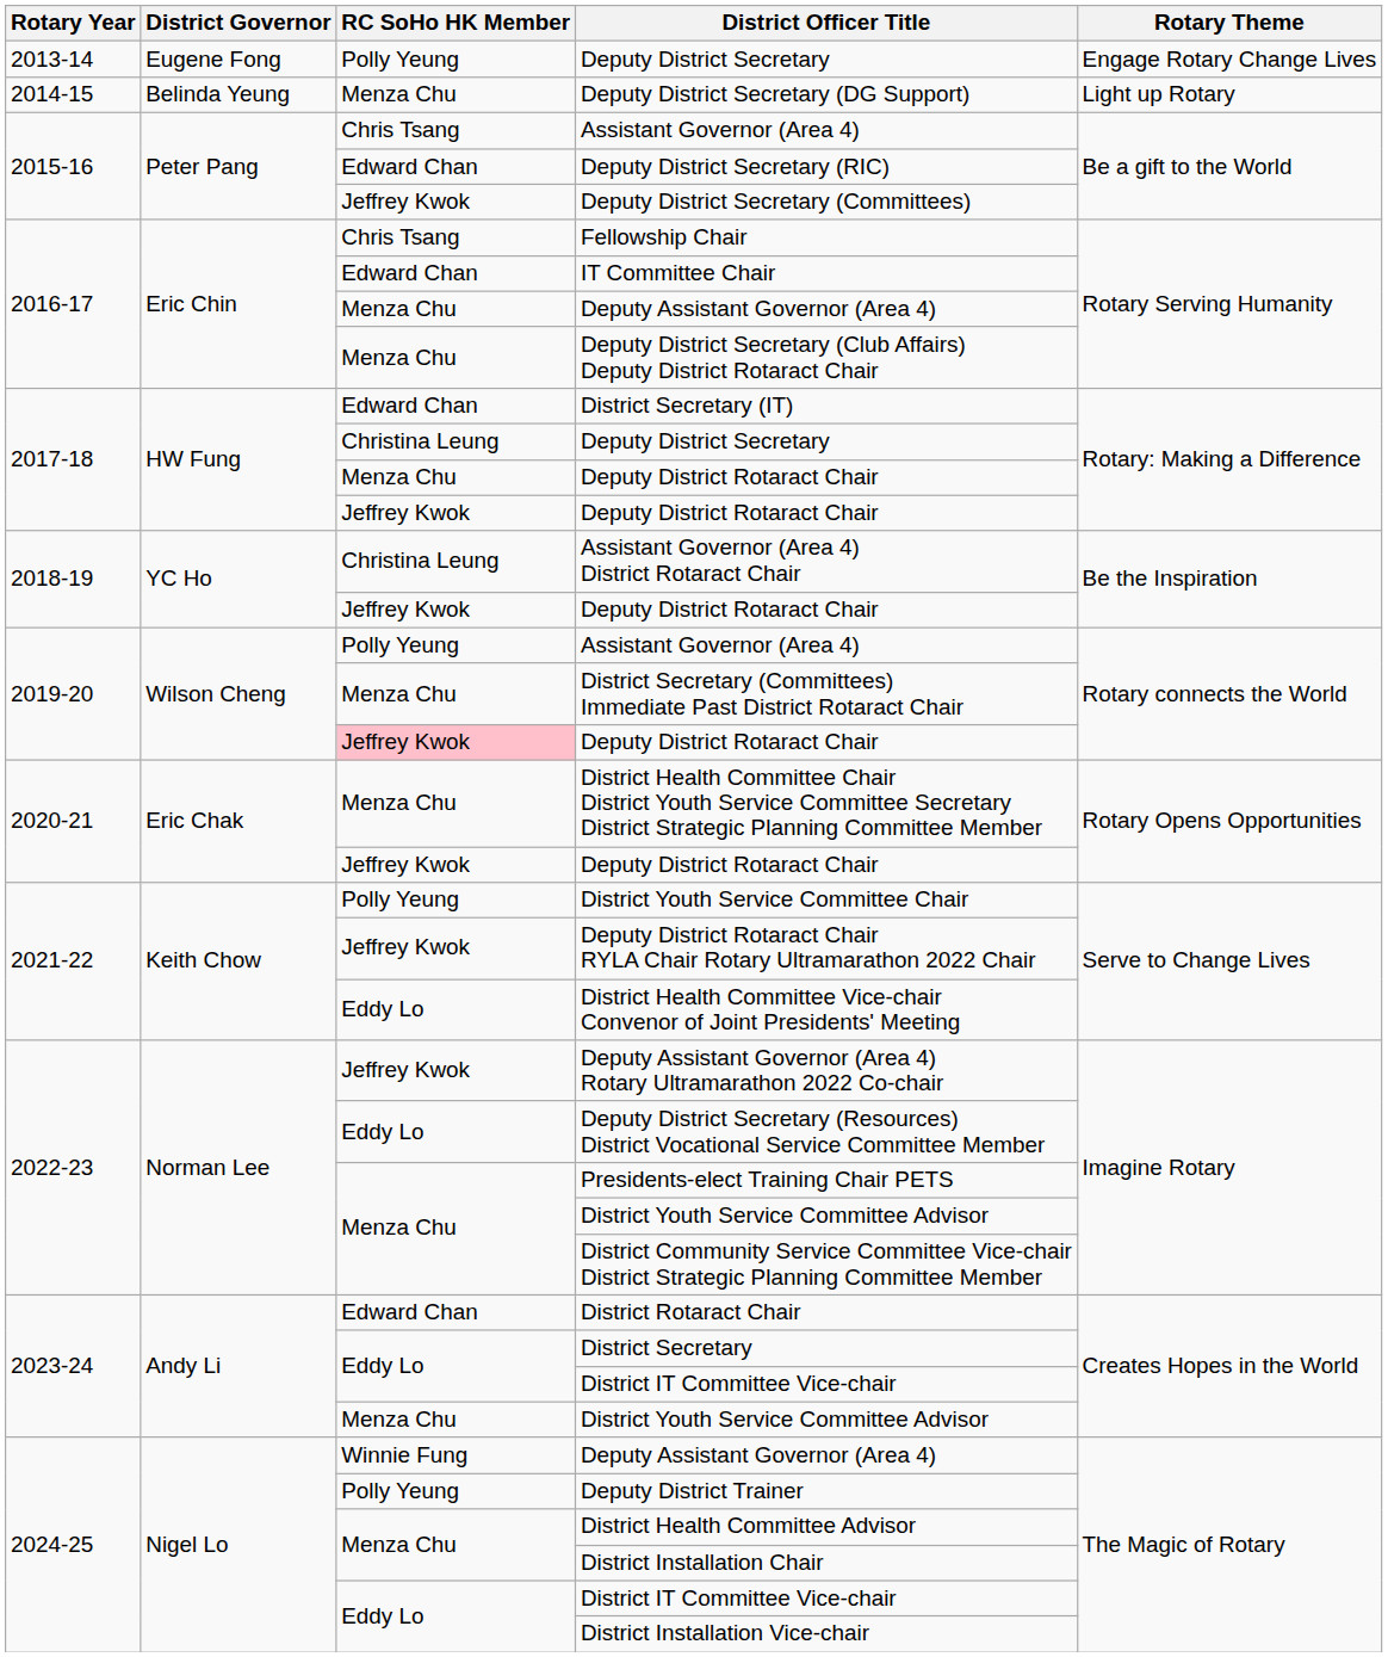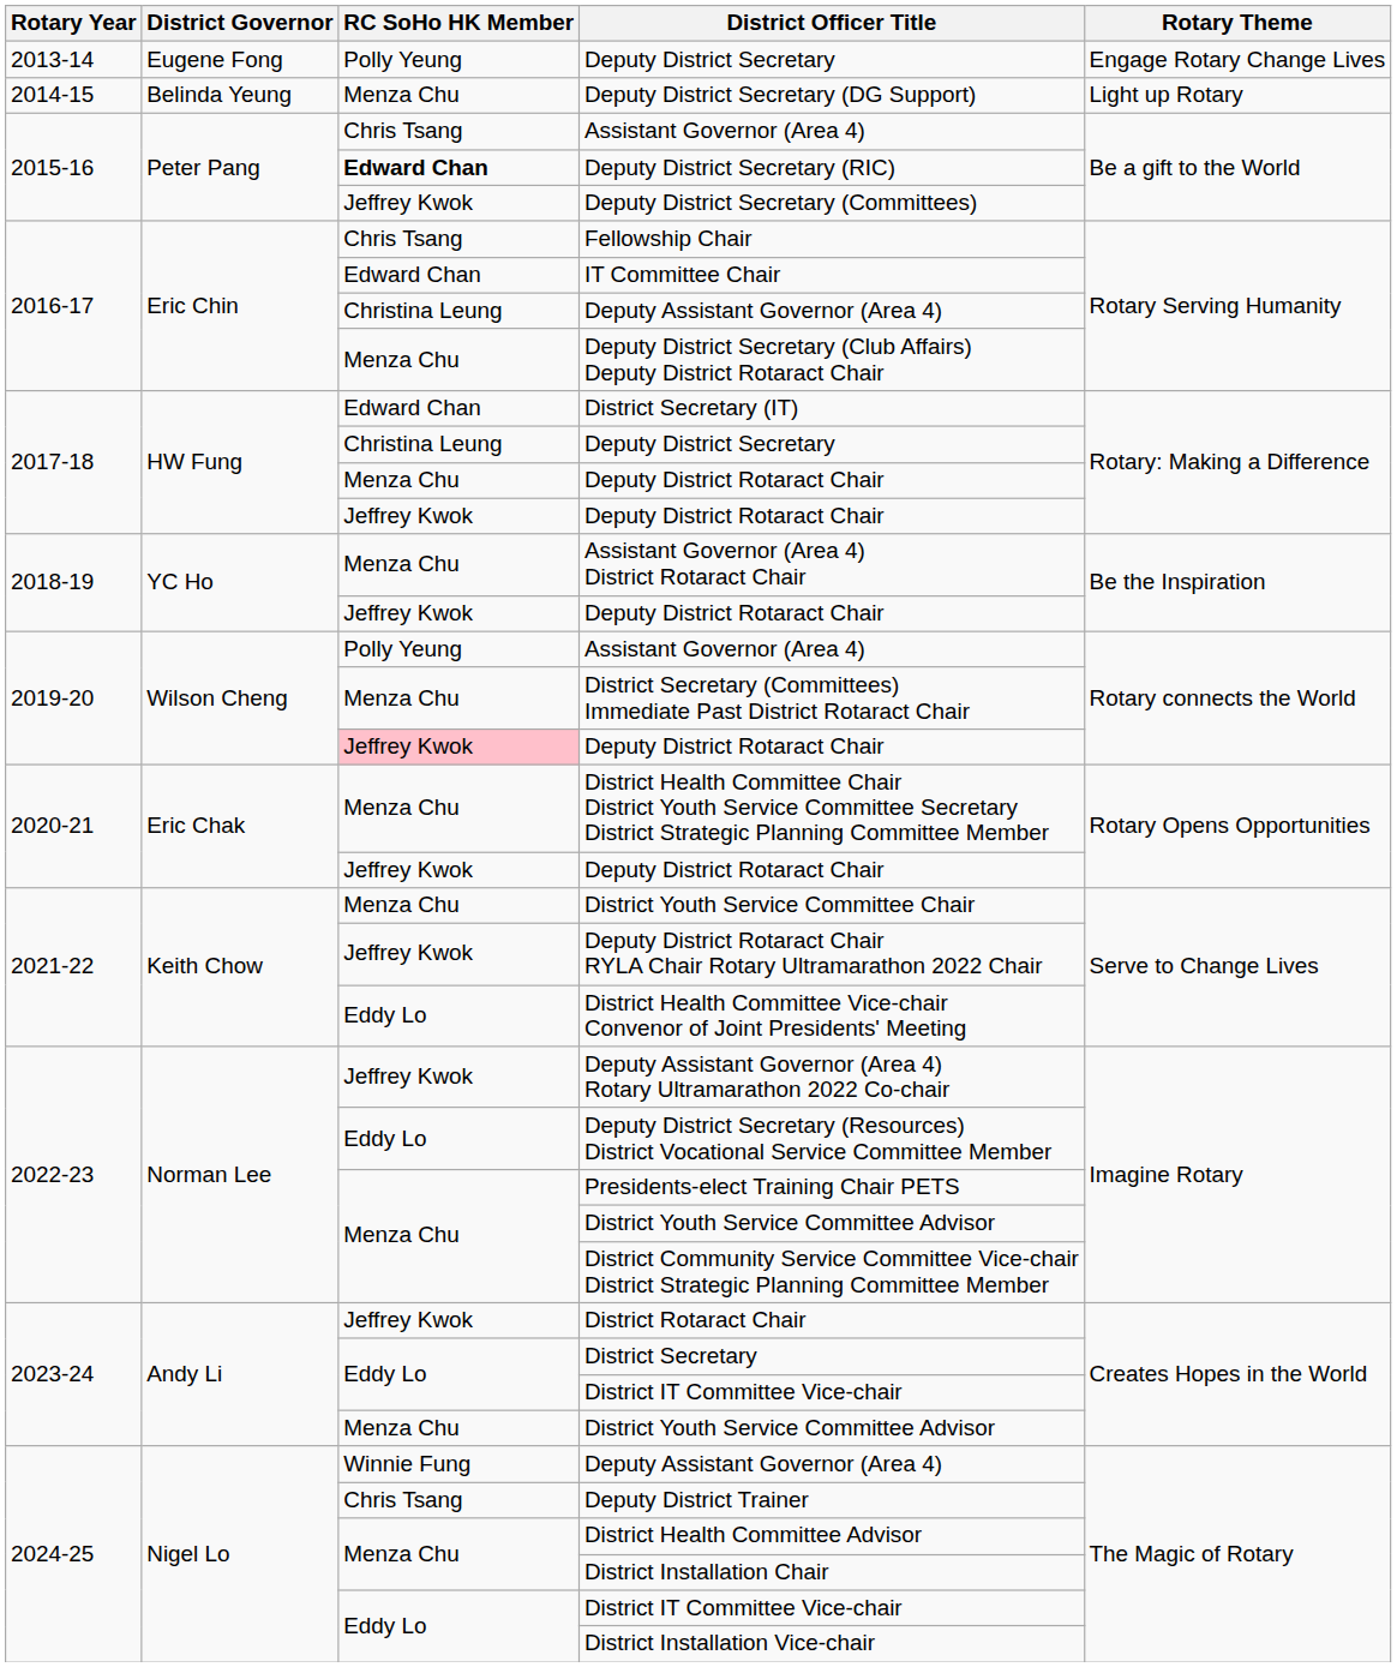Deputy District Secretary (RIC) | RC SoHo HK Member: normal -> bold
2016-17 / Deputy Assistant Governor (Area 4) | RC SoHo HK Member: Menza Chu -> Christina Leung
Assistant Governor (Area 4) District Rotaract Chair | RC SoHo HK Member: Christina Leung -> Menza Chu
District Youth Service Committee Chair | RC SoHo HK Member: Polly Yeung -> Menza Chu
District Rotaract Chair | RC SoHo HK Member: Edward Chan -> Jeffrey Kwok
Deputy District Trainer | RC SoHo HK Member: Polly Yeung -> Chris Tsang
